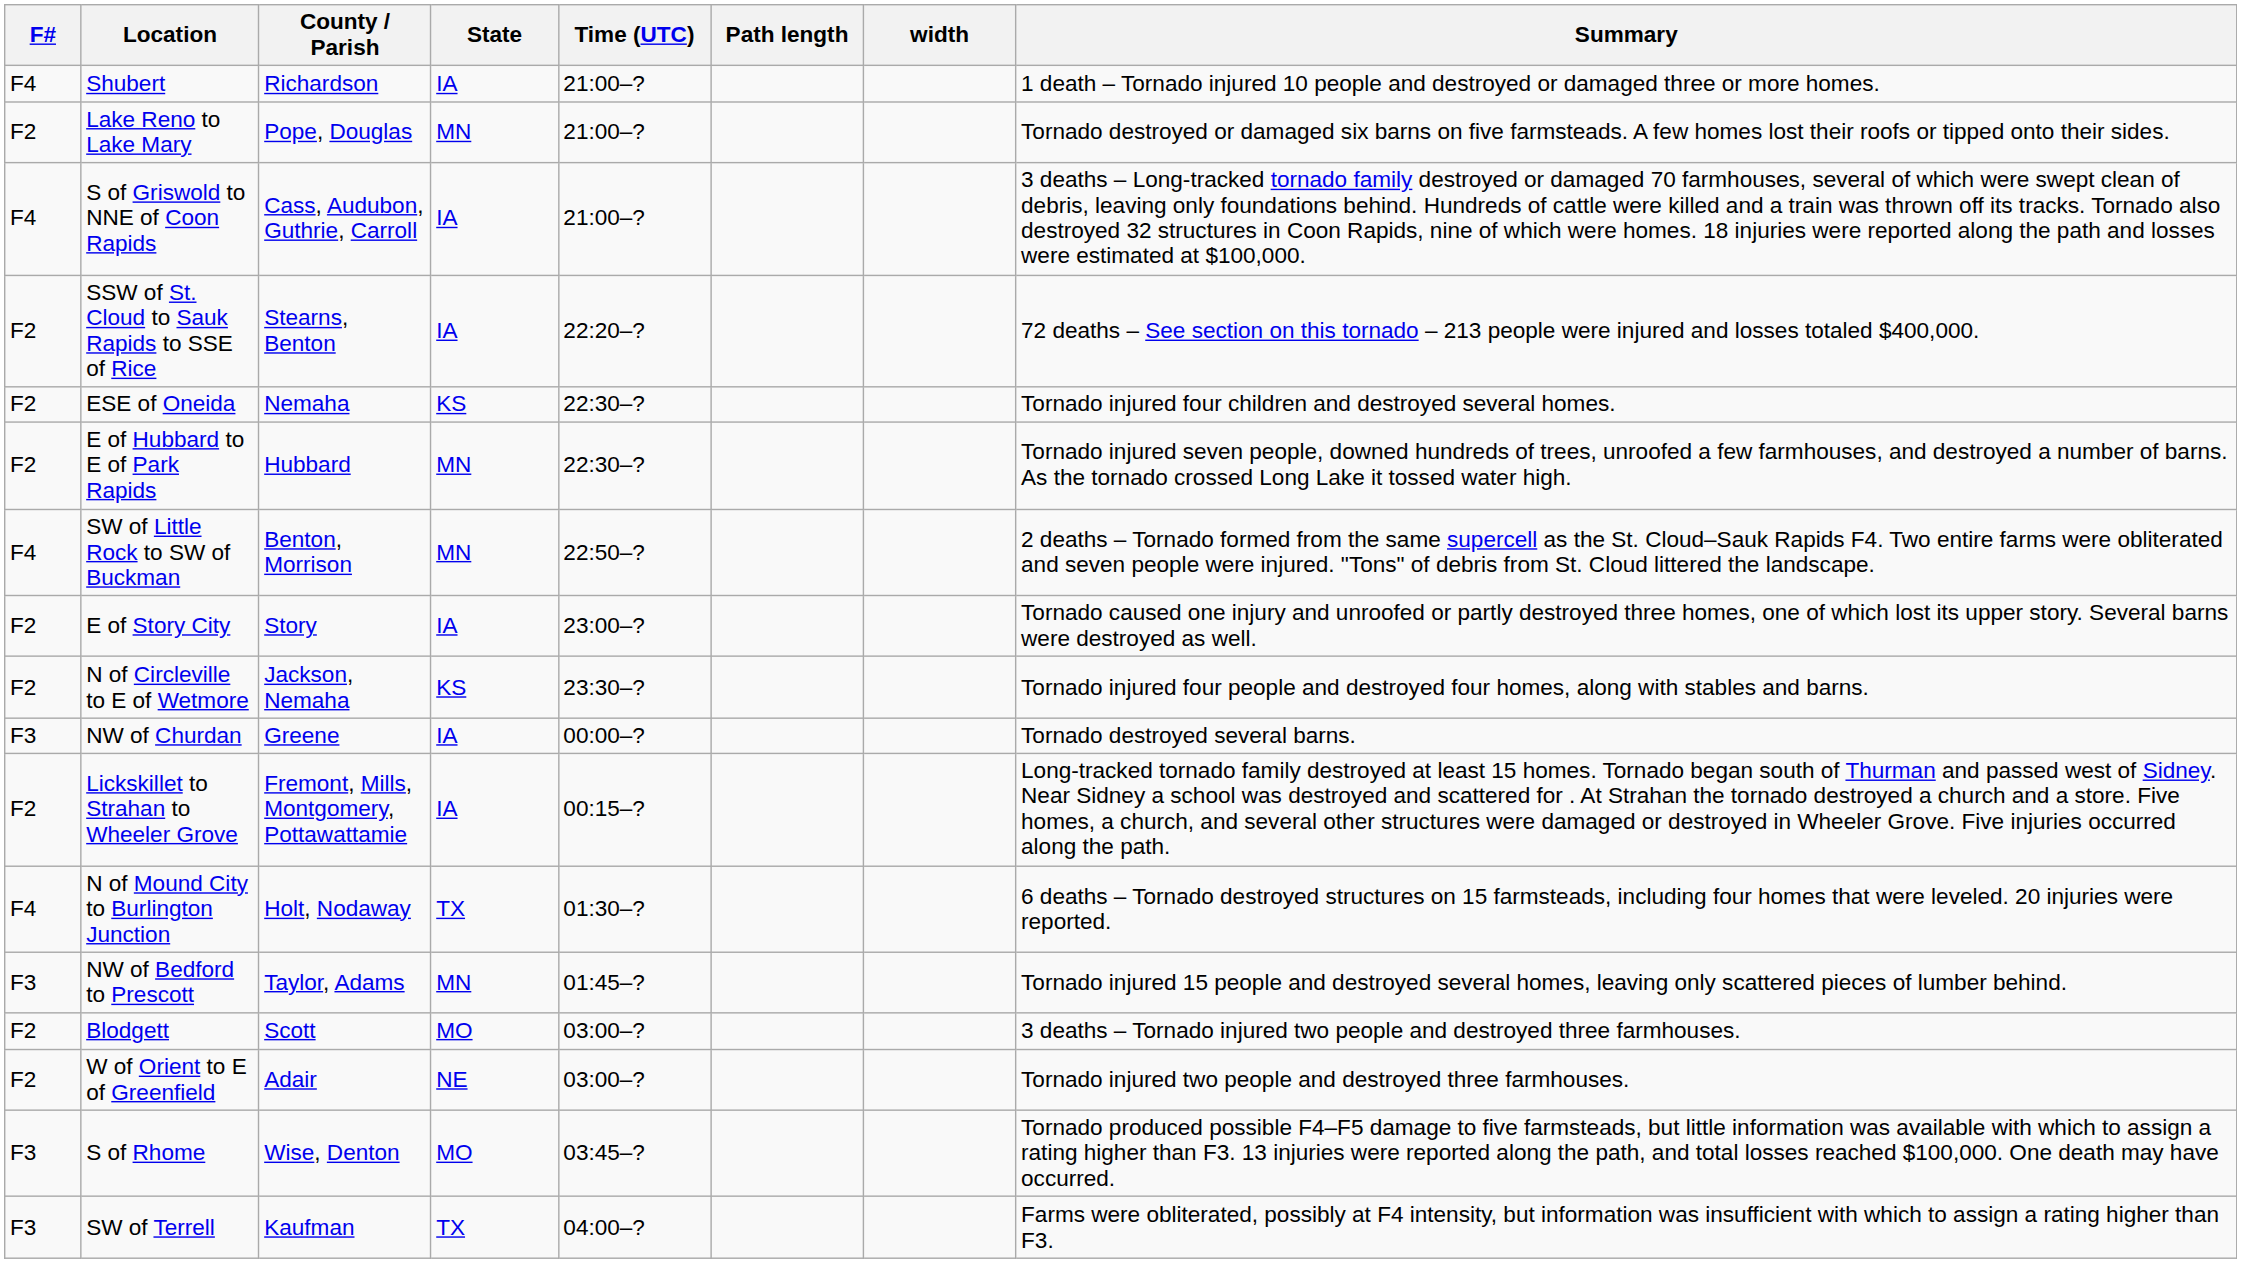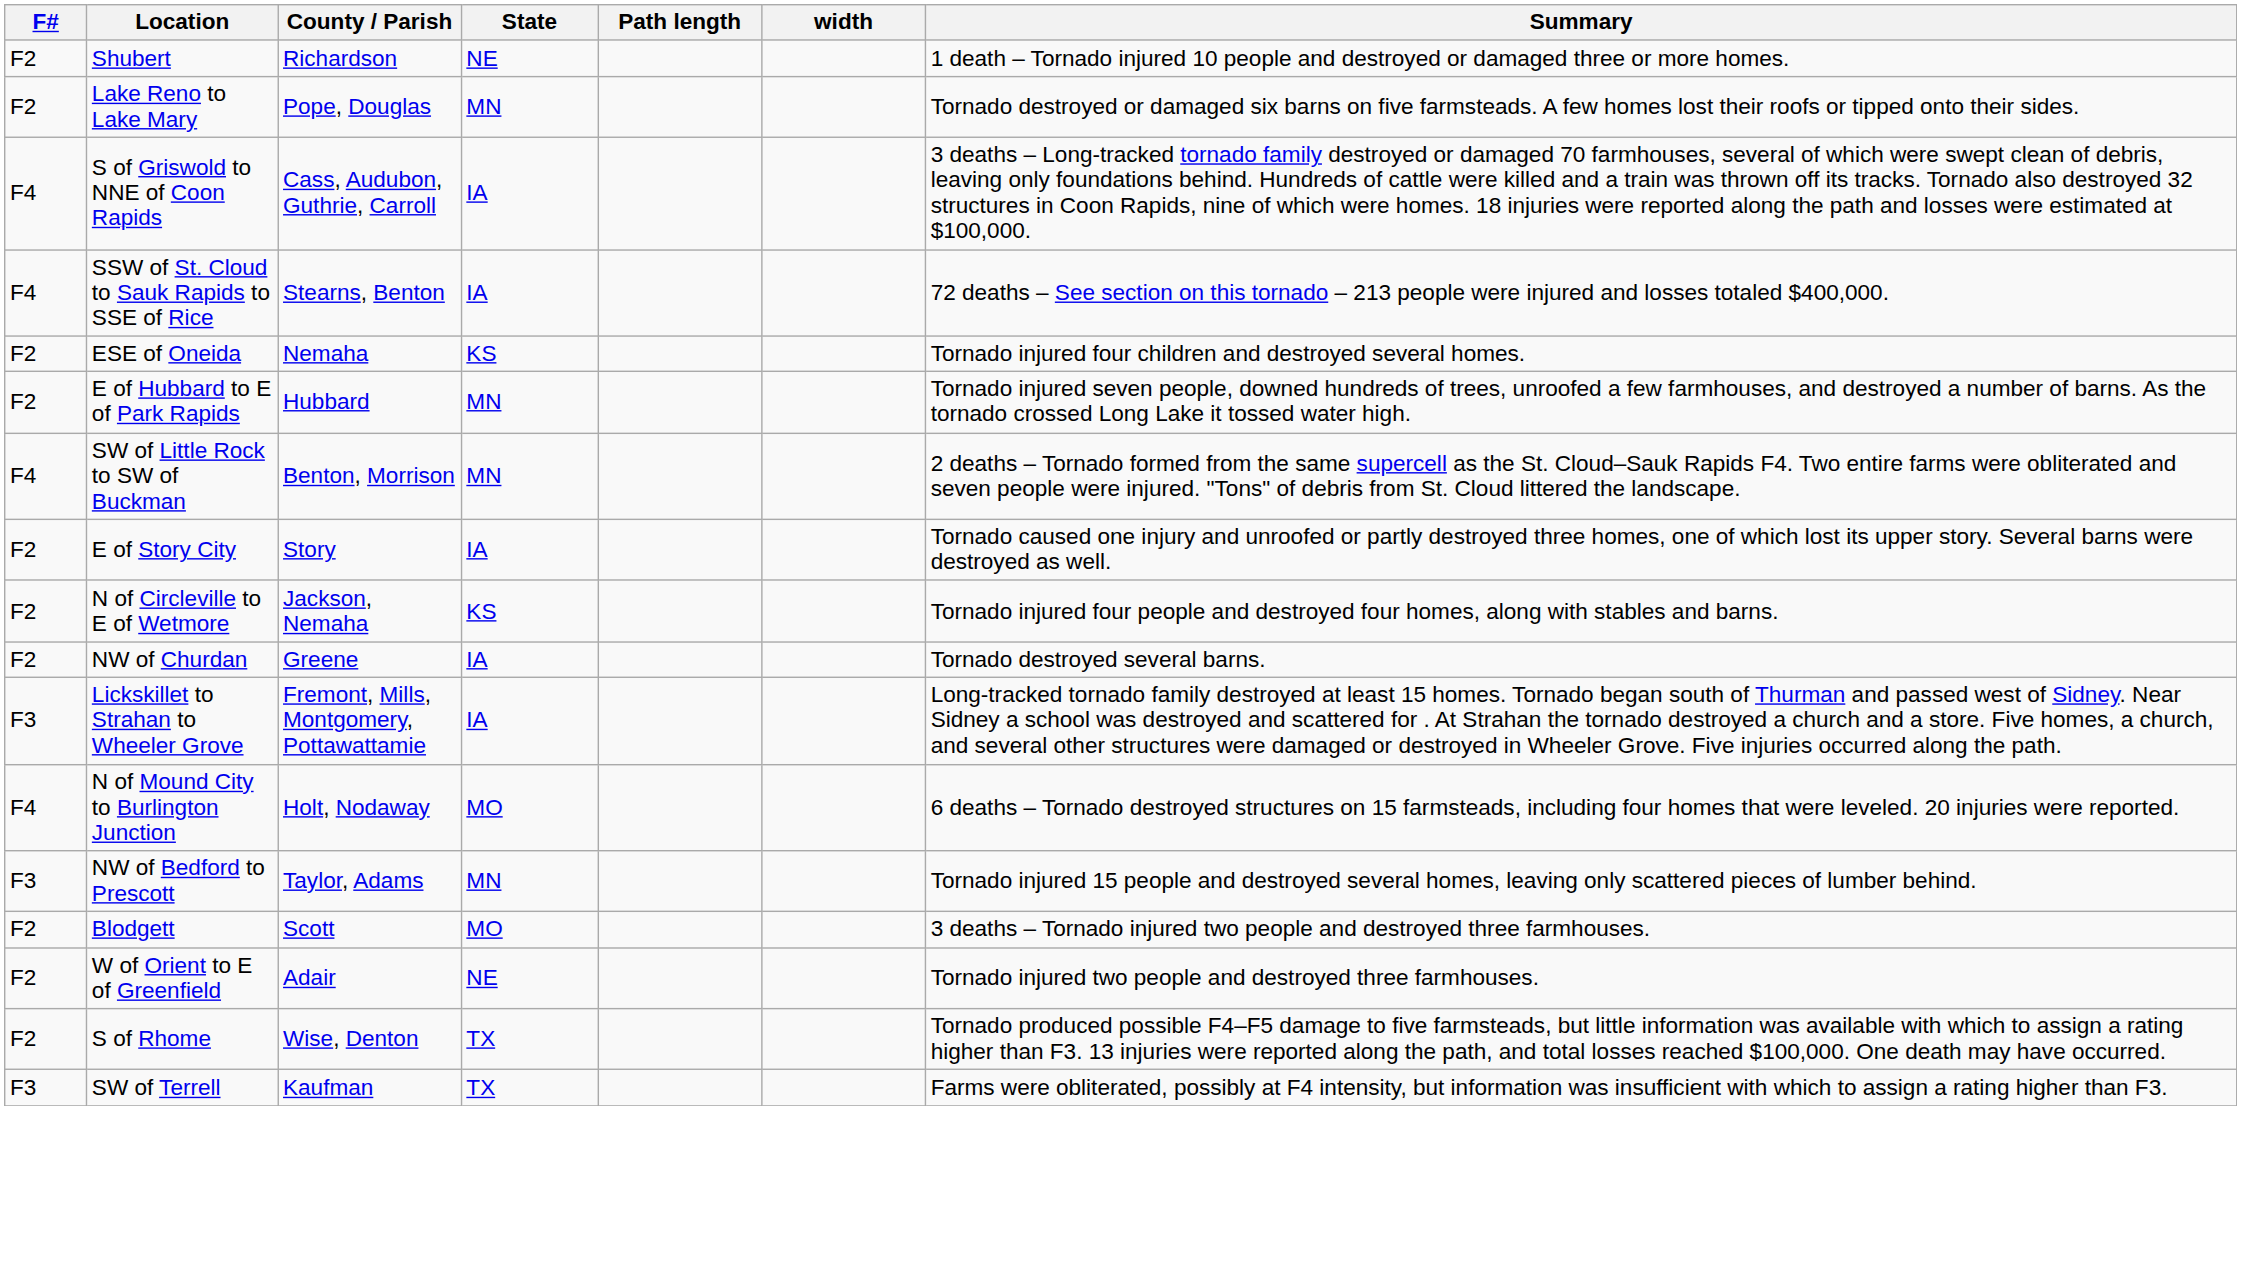- column: Time (UTC) | 21:00–? | 21:00–? | 21:00–? | 22:20–? | 22:30–? | 22:30–? | 22:50–? | 23:00–? | 23:30–? | 00:00–? | 00:15–? | 01:30–? | 01:45–? | 03:00–? | 03:00–? | 03:45–? | 04:00–?
Shubert | F#: F4 -> F2
Shubert | State: IA -> NE
SSW of St. Cloud to Sauk Rapids to SSE of Rice | F#: F2 -> F4
NW of Churdan | F#: F3 -> F2
Lickskillet to Strahan to Wheeler Grove | F#: F2 -> F3
N of Mound City to Burlington Junction | State: TX -> MO
S of Rhome | F#: F3 -> F2
S of Rhome | State: MO -> TX
